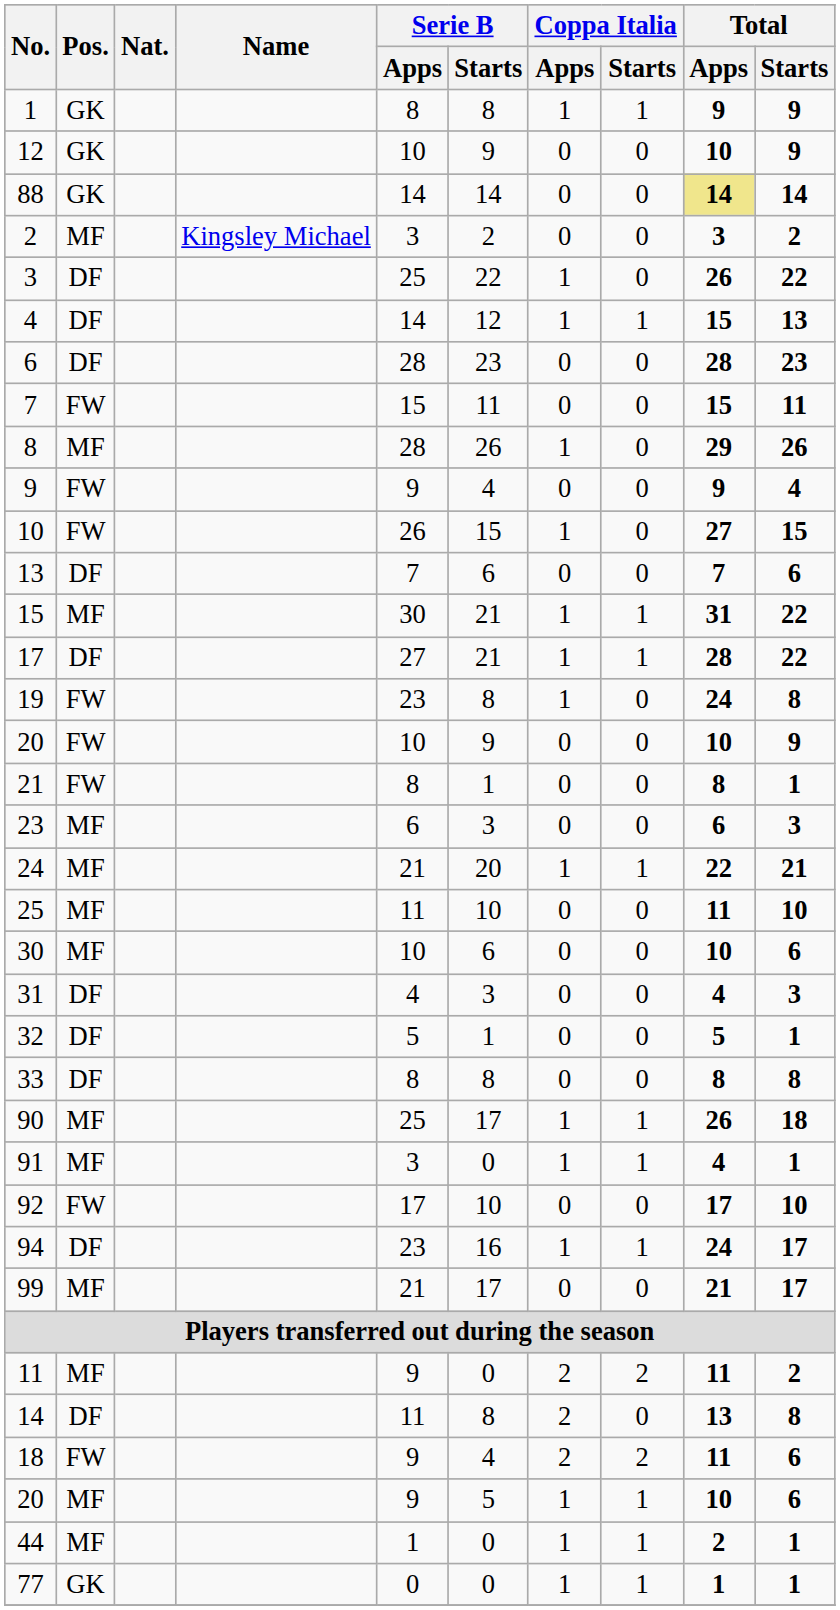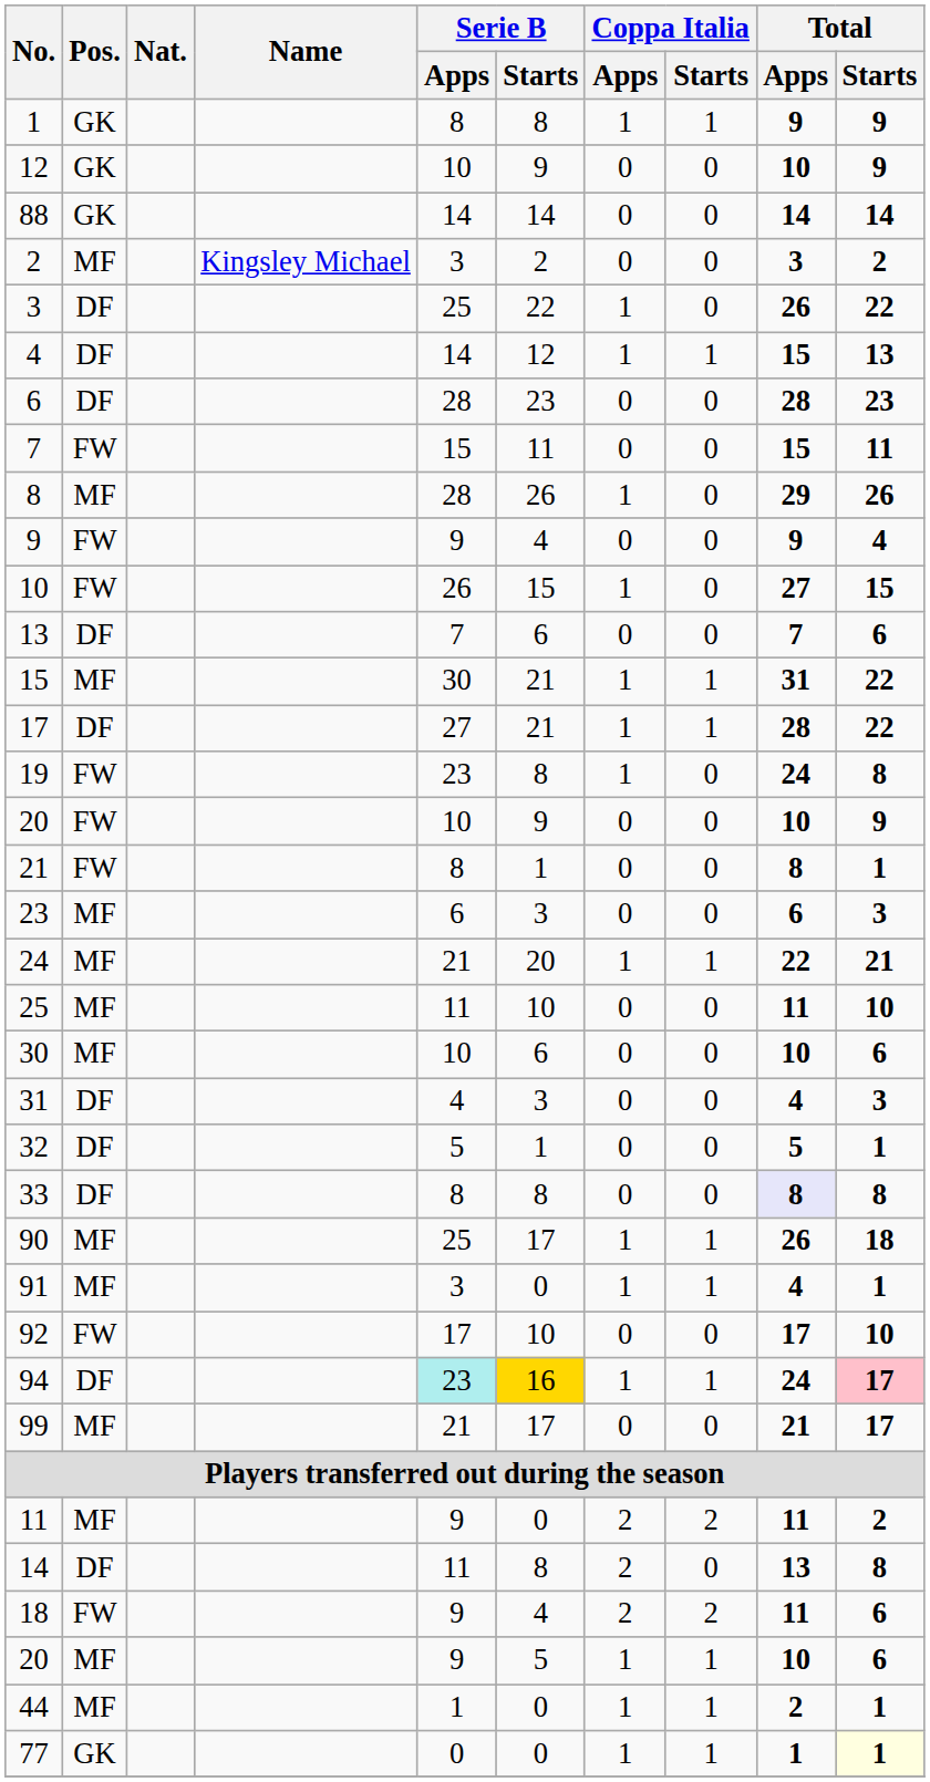88 | Total / Apps: khaki background -> no background
33 | Total / Apps: no background -> lavender background
94 | Serie B / Apps: no background -> paleturquoise background
94 | Serie B / Starts: no background -> gold background
94 | Total / Starts: no background -> pink background
77 | Total / Starts: no background -> lightyellow background
